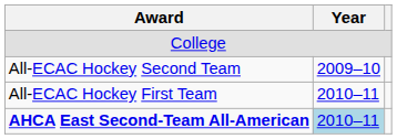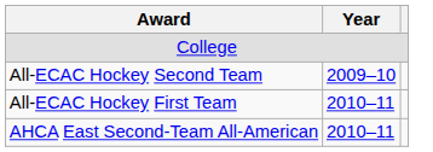AHCA East Second-Team All-American | Award: bold -> normal
AHCA East Second-Team All-American | Year: lightblue background -> no background
